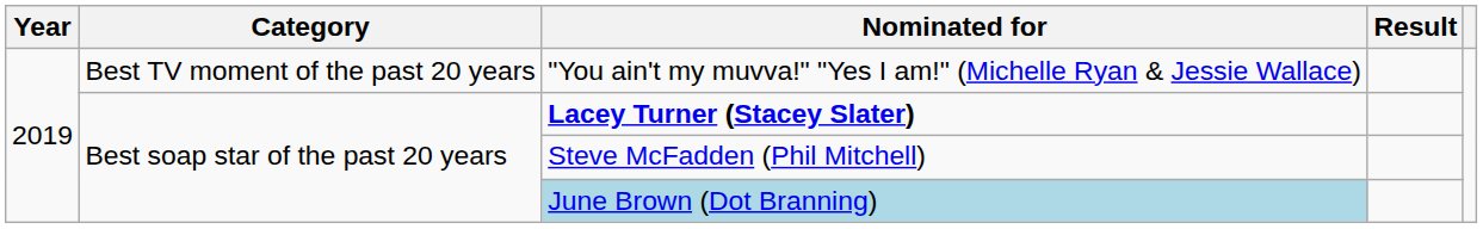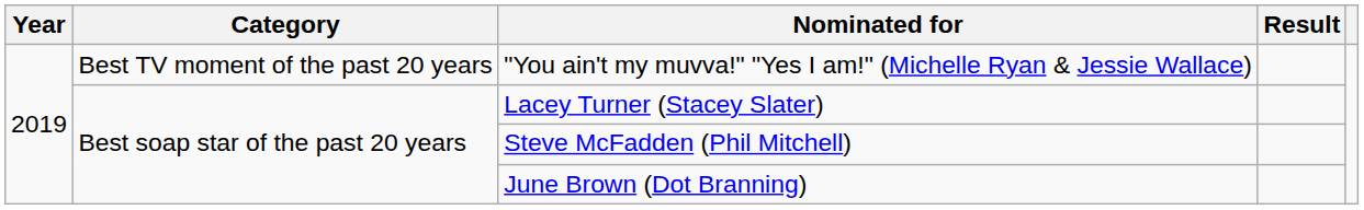Lacey Turner (Stacey Slater) | Nominated for: bold -> normal
June Brown (Dot Branning) | Nominated for: lightblue background -> no background
